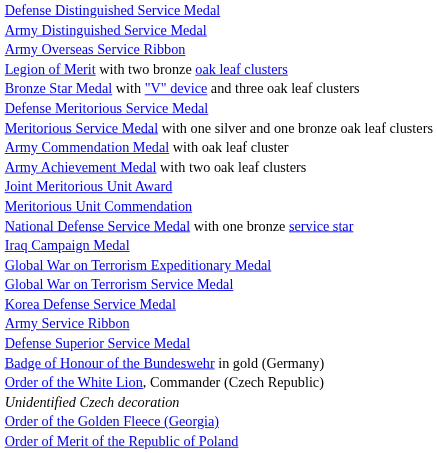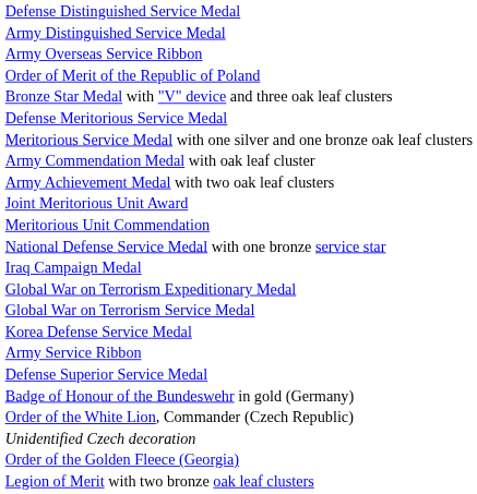row 4 | column 1: Legion of Merit with two bronze oak leaf clusters -> Order of Merit of the Republic of Poland
row 23 | column 1: Order of Merit of the Republic of Poland -> Legion of Merit with two bronze oak leaf clusters
